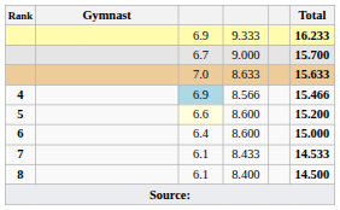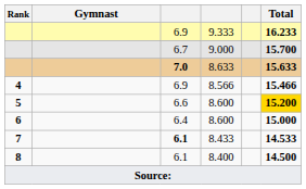8.633 | column 3: normal -> bold
8.566 | column 3: lightblue background -> no background
5 / 8.600 | column 3: lightyellow background -> no background
5 / 8.600 | Total: no background -> gold background
8.433 | column 3: normal -> bold
